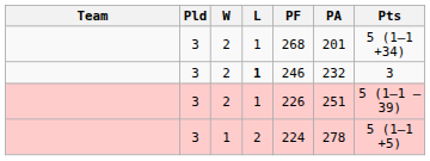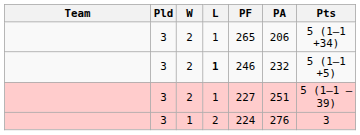row 2 | PF: 268 -> 265
row 2 | PA: 201 -> 206
row 3 | Pts: 3 -> 5 (1–1 +5)
row 4 | PF: 226 -> 227
row 5 | PA: 278 -> 276
row 5 | Pts: 5 (1–1 +5) -> 3
